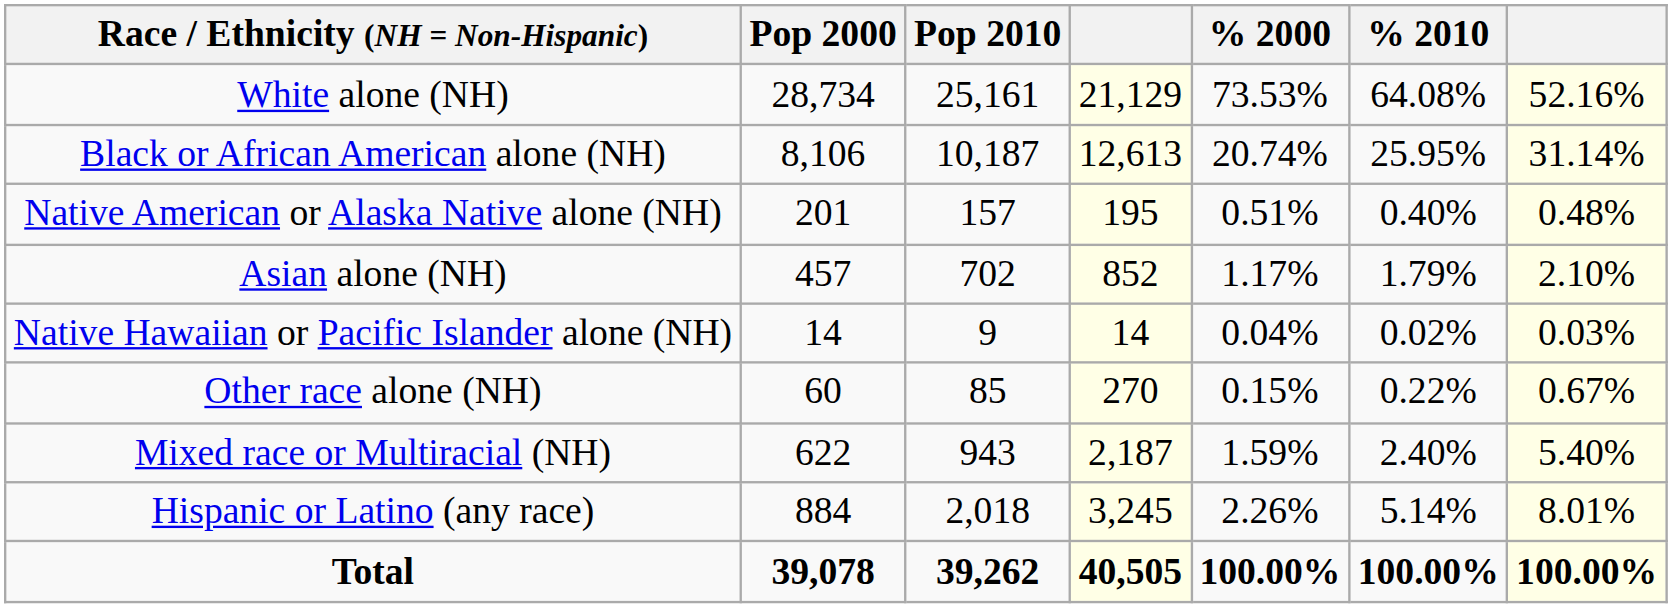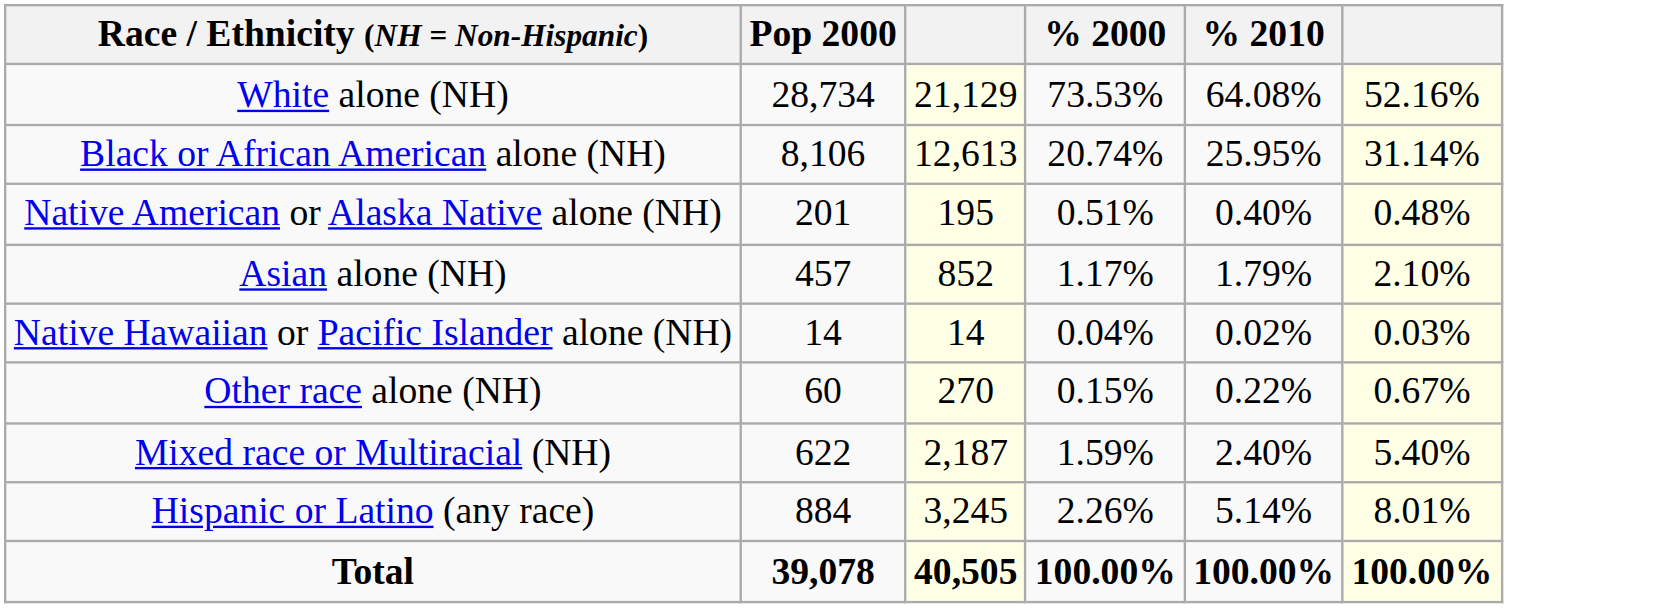- column: Pop 2010 | 25,161 | 10,187 | 157 | 702 | 9 | 85 | 943 | 2,018 | 39,262
